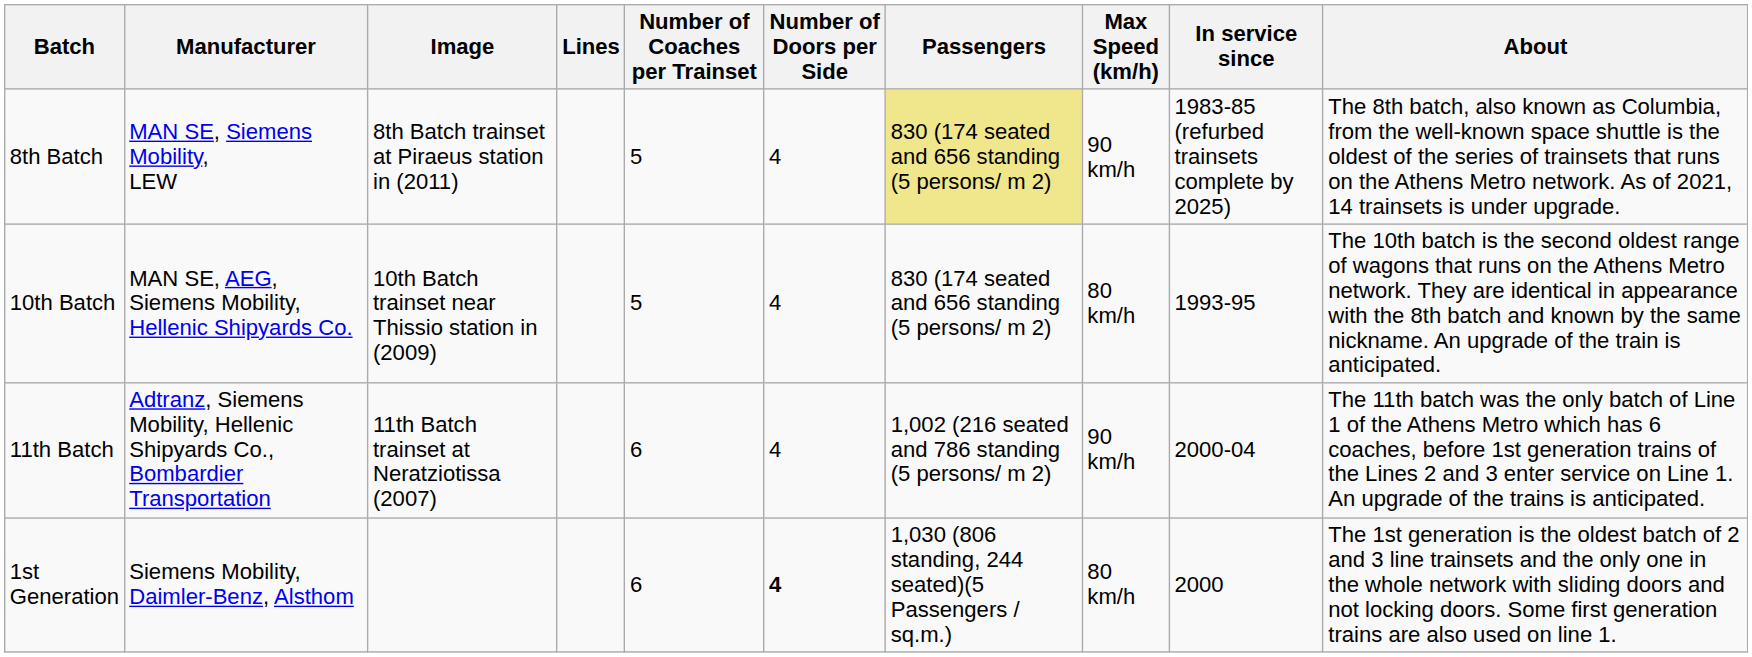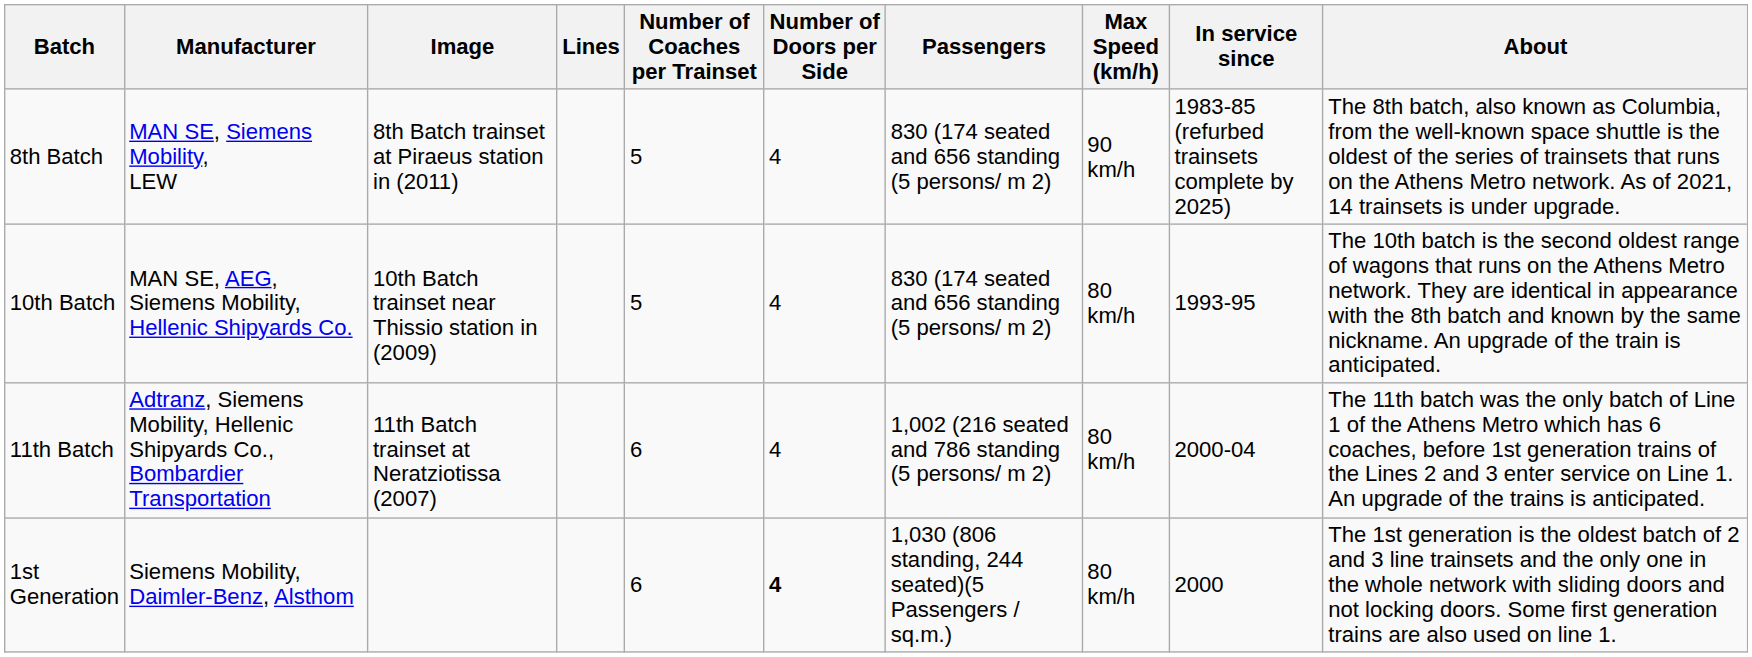8th Batch | Passengers: khaki background -> no background
11th Batch | Max Speed (km/h): 90 km/h -> 80 km/h
